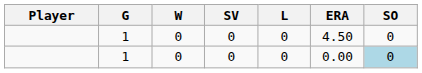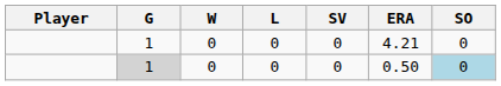columns swapped: L <-> SV
row 2 | ERA: 4.50 -> 4.21
row 3 | G: no background -> lightgrey background
row 3 | ERA: 0.00 -> 0.50
